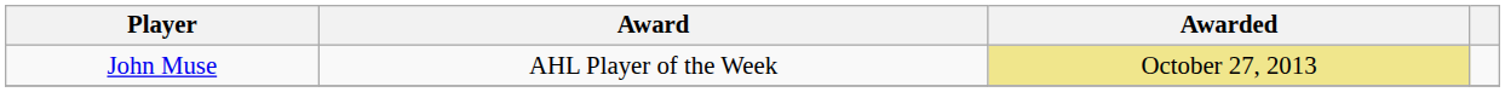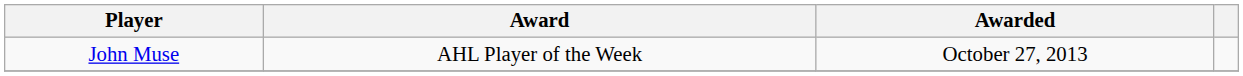John Muse | Awarded: khaki background -> no background
